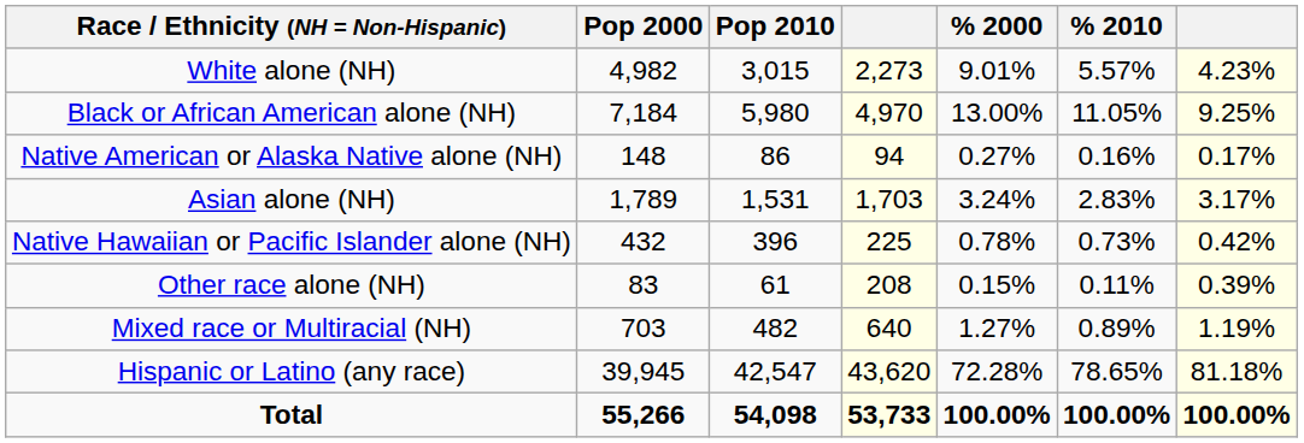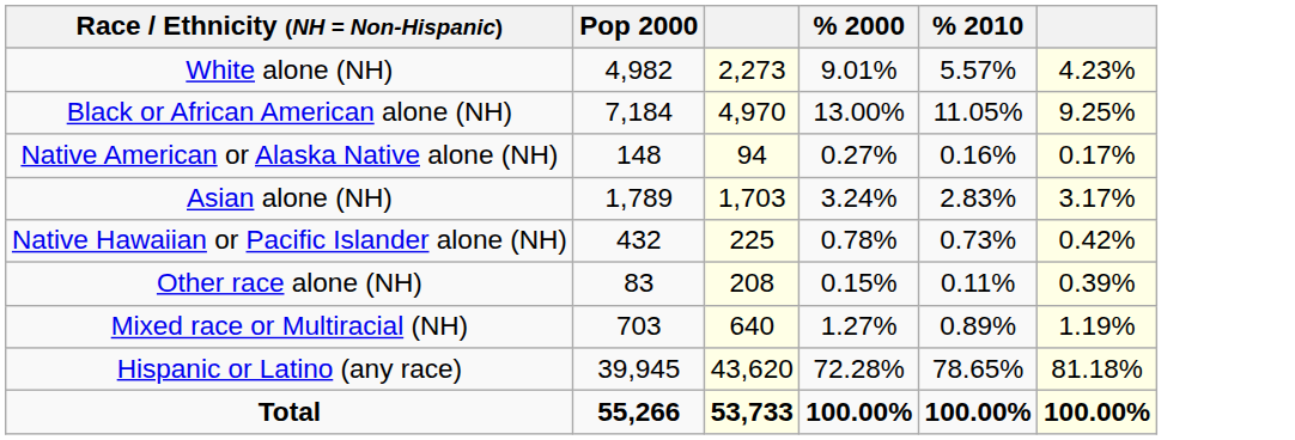- column: Pop 2010 | 3,015 | 5,980 | 86 | 1,531 | 396 | 61 | 482 | 42,547 | 54,098
